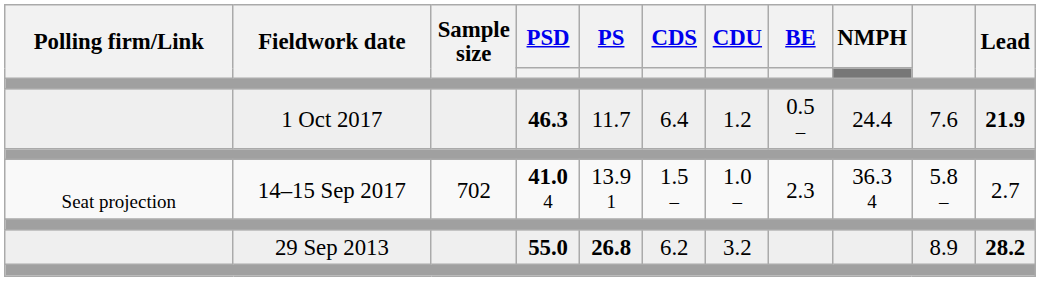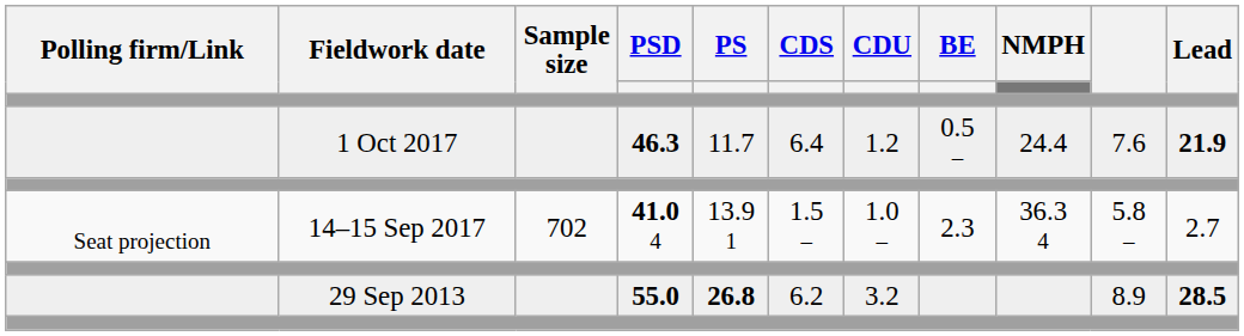29 Sep 2013 | Lead: 28.2 -> 28.5
